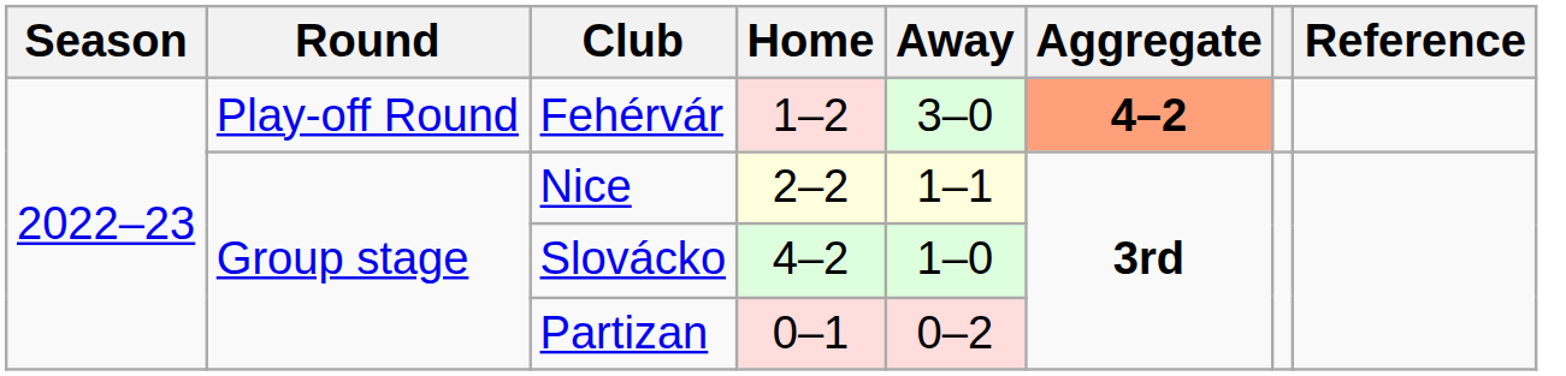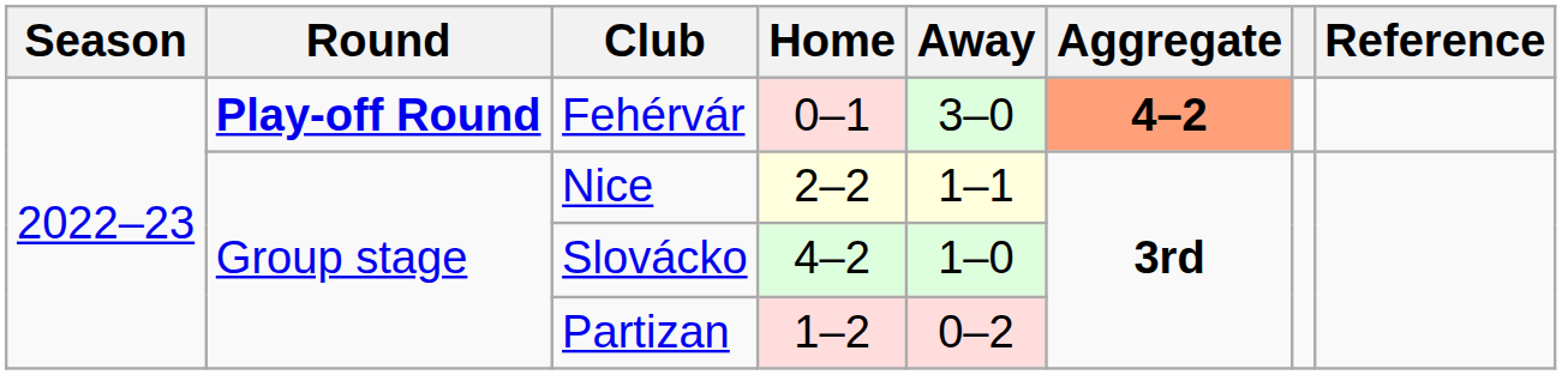Fehérvár | Round: normal -> bold
Fehérvár | Home: 1–2 -> 0–1
Partizan | Home: 0–1 -> 1–2
